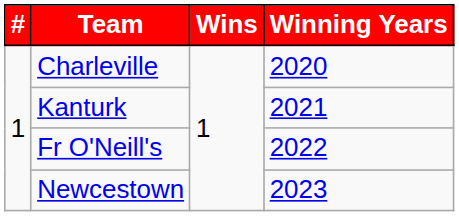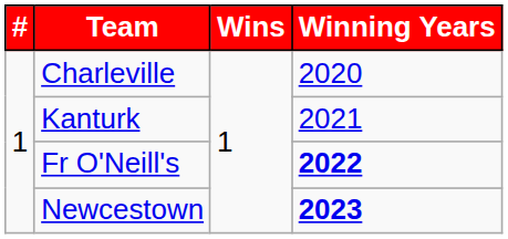Fr O'Neill's | Winning Years: normal -> bold
Newcestown | Winning Years: normal -> bold
